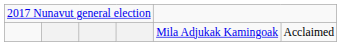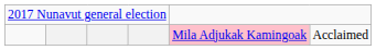row 2 | column 5: no background -> pink background
